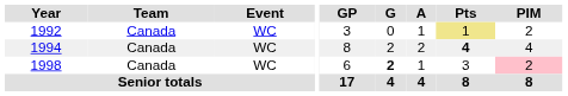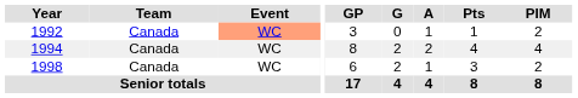1992 | Event: no background -> lightsalmon background
1992 | Pts: khaki background -> no background
1994 | Pts: bold -> normal
1998 | G: bold -> normal
1998 | PIM: pink background -> no background
